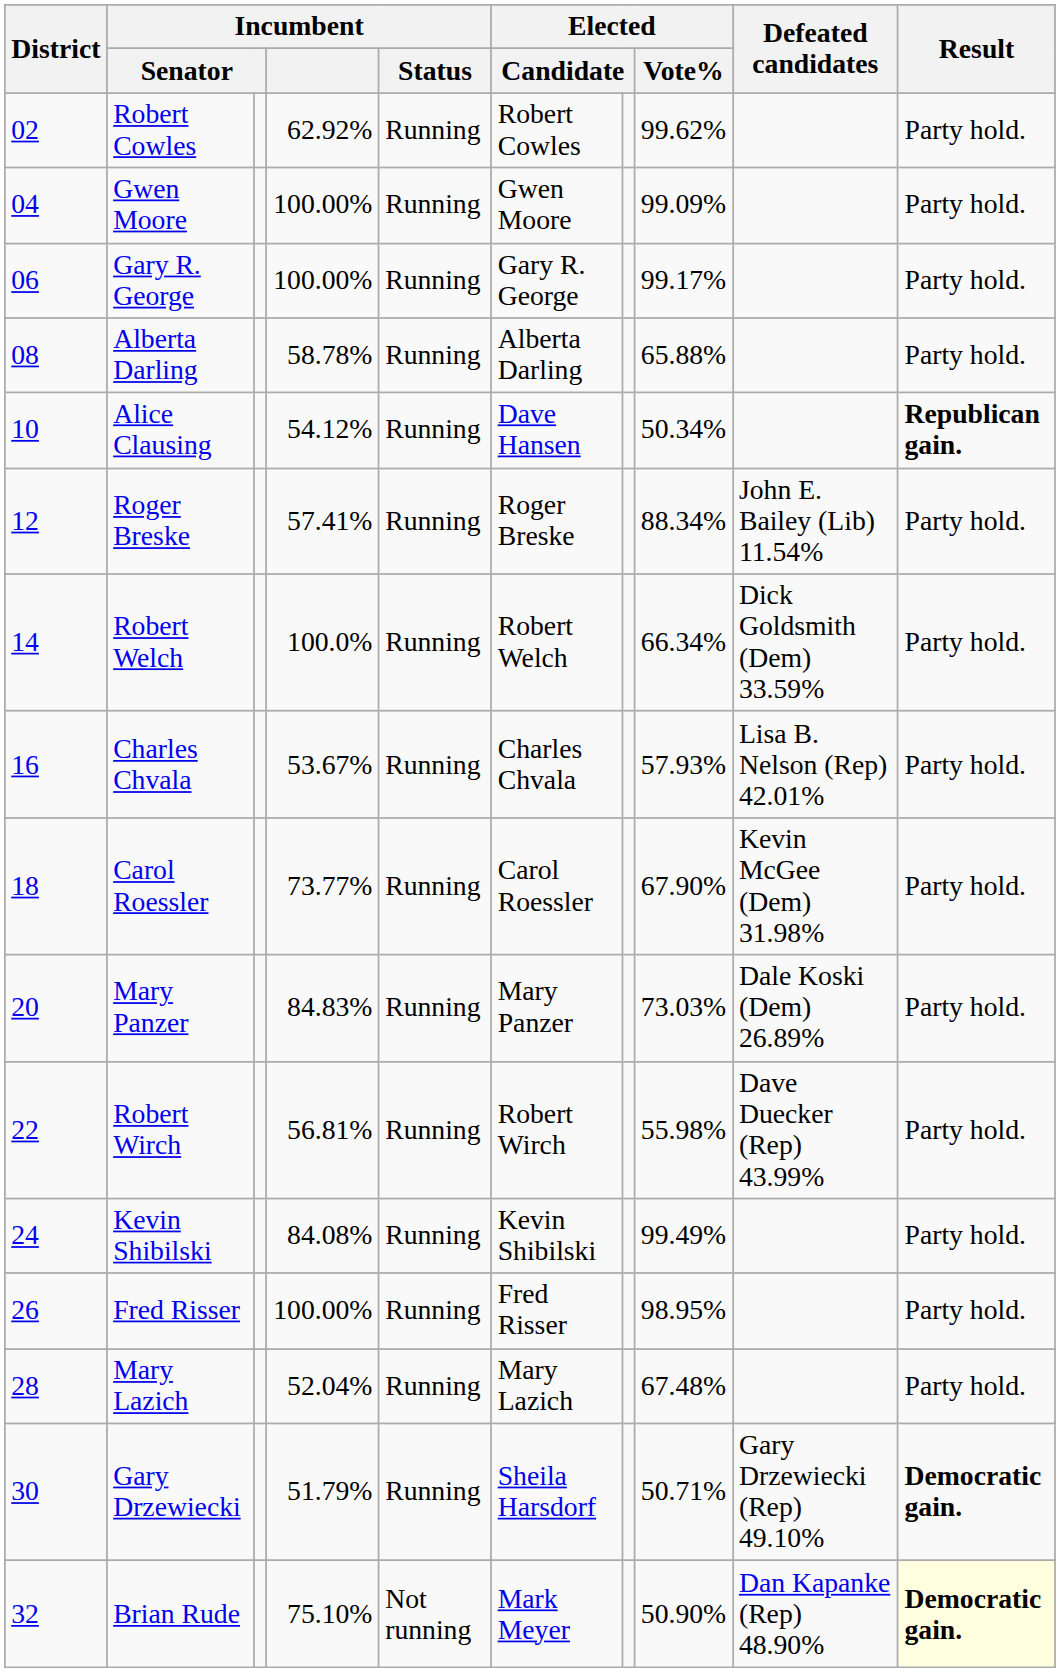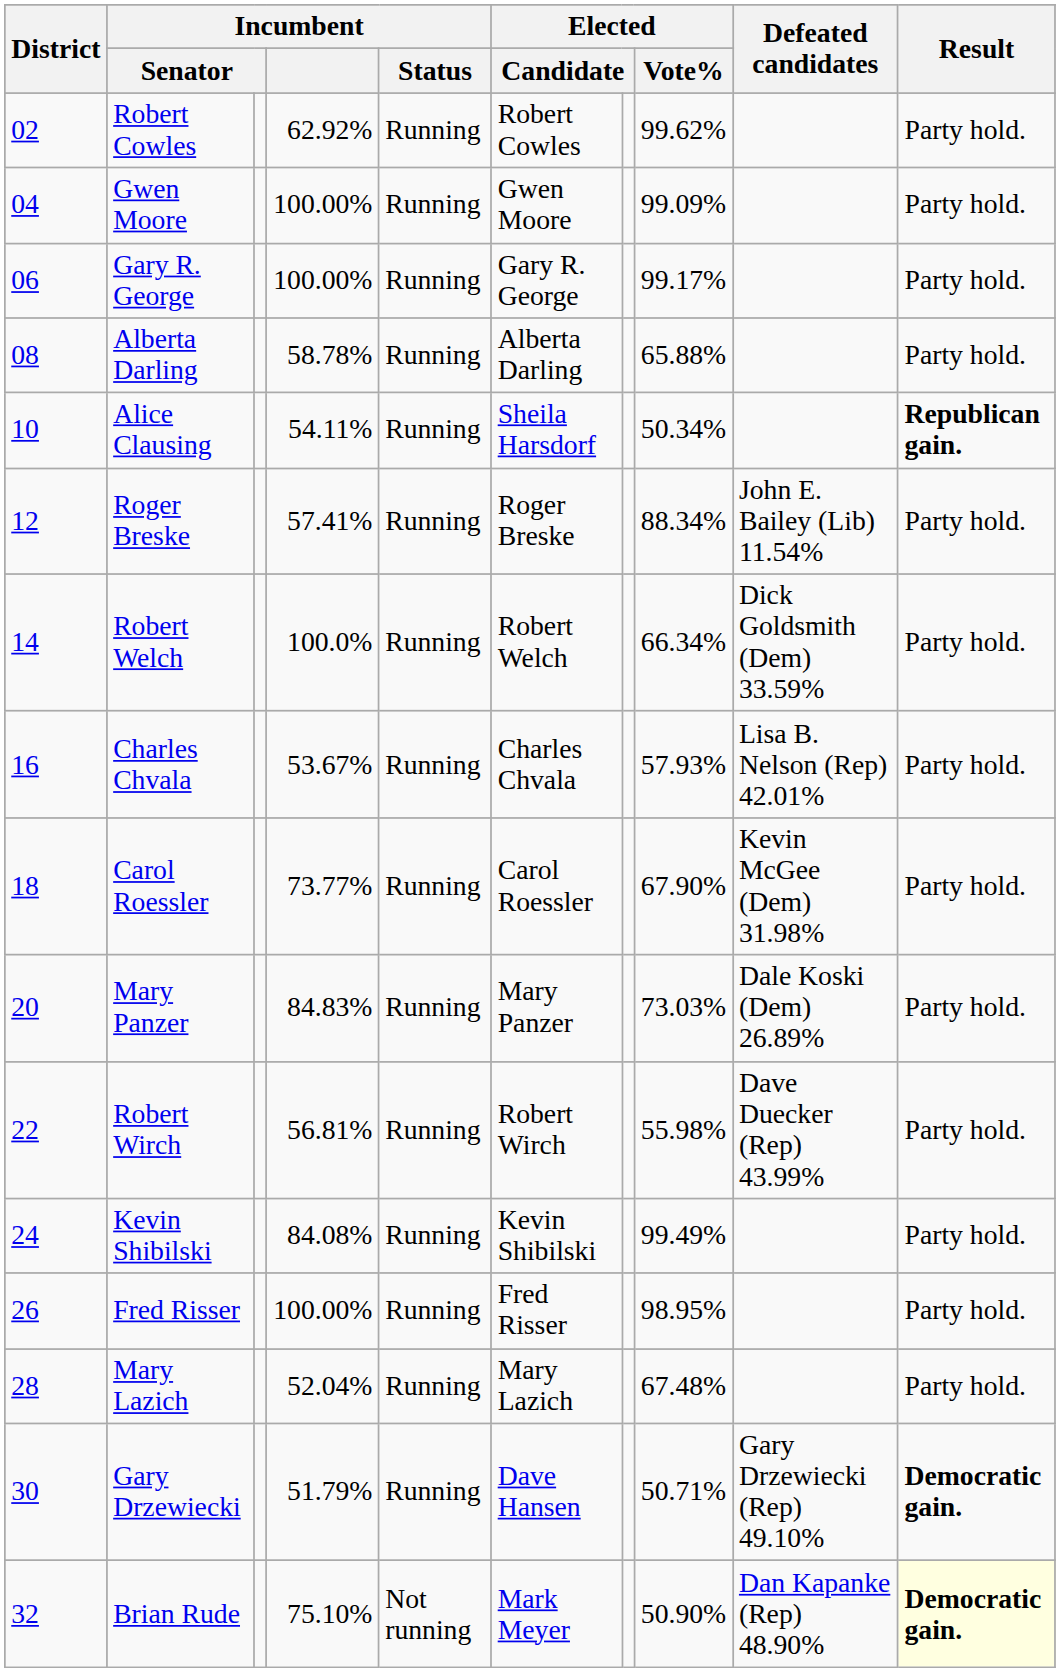Alice Clausing | Incumbent: 54.12% -> 54.11%
Alice Clausing | column 6: Dave Hansen -> Sheila Harsdorf
Gary Drzewiecki | column 6: Sheila Harsdorf -> Dave Hansen
